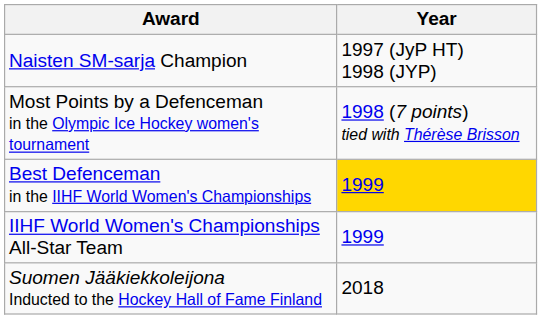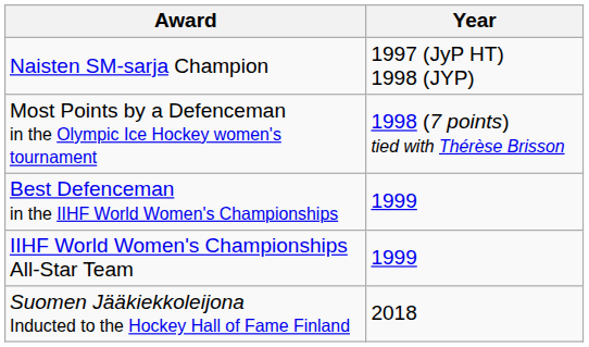Best Defenceman in the IIHF World Women's Championships | Year: gold background -> no background
